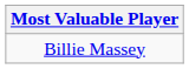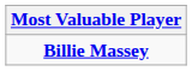row 2 | column 1: normal -> bold
